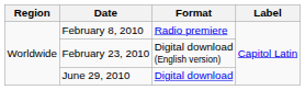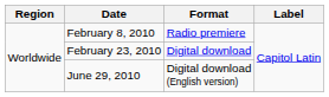February 23, 2010 | Format: Digital download (English version) -> Digital download
June 29, 2010 | Format: Digital download -> Digital download (English version)
